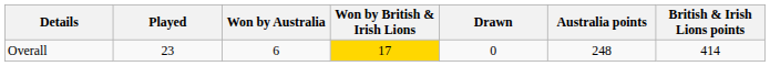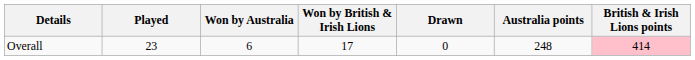row 2 | Won by British & Irish Lions: gold background -> no background
row 2 | British & Irish Lions points: no background -> pink background
